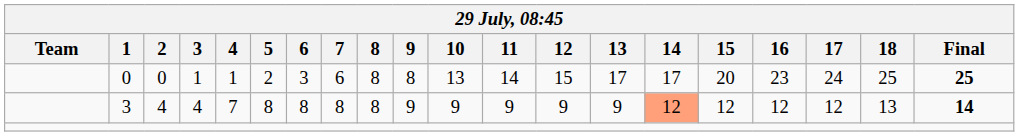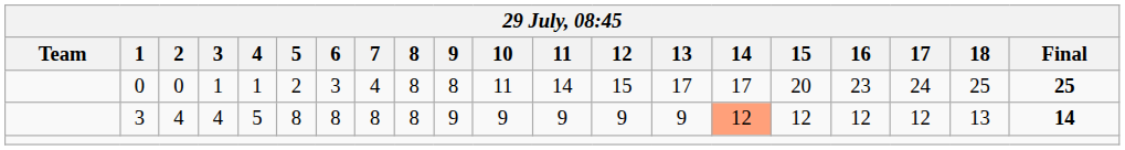row 3 | 7: 6 -> 4
row 3 | 10: 13 -> 11
row 4 | 4: 7 -> 5
